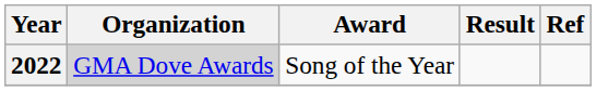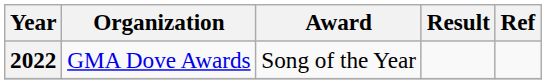2022 | Organization: lightgrey background -> no background
